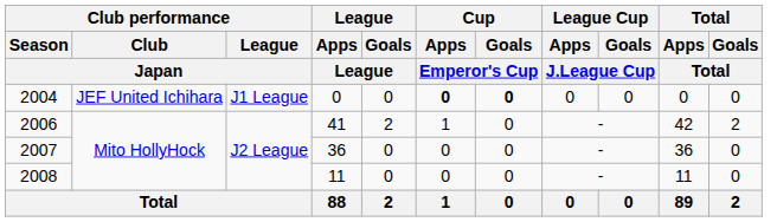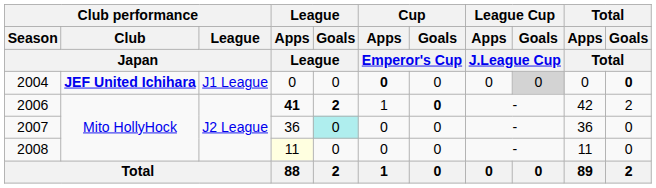2004 | Club performance / Club / Japan: normal -> bold
2004 | Cup / Goals / Emperor's Cup: bold -> normal
2004 | League Cup / Goals / J.League Cup: no background -> lightgrey background
2004 | Total / Goals / Total: normal -> bold
2006 | League / Apps / League: normal -> bold
2006 | League / Goals / League: normal -> bold
2006 | Cup / Goals / Emperor's Cup: normal -> bold
2007 | League / Goals / League: no background -> paleturquoise background
2008 | League / Apps / League: no background -> lightyellow background
